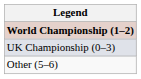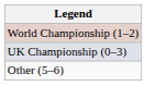row 2 | column 1: bold -> normal
